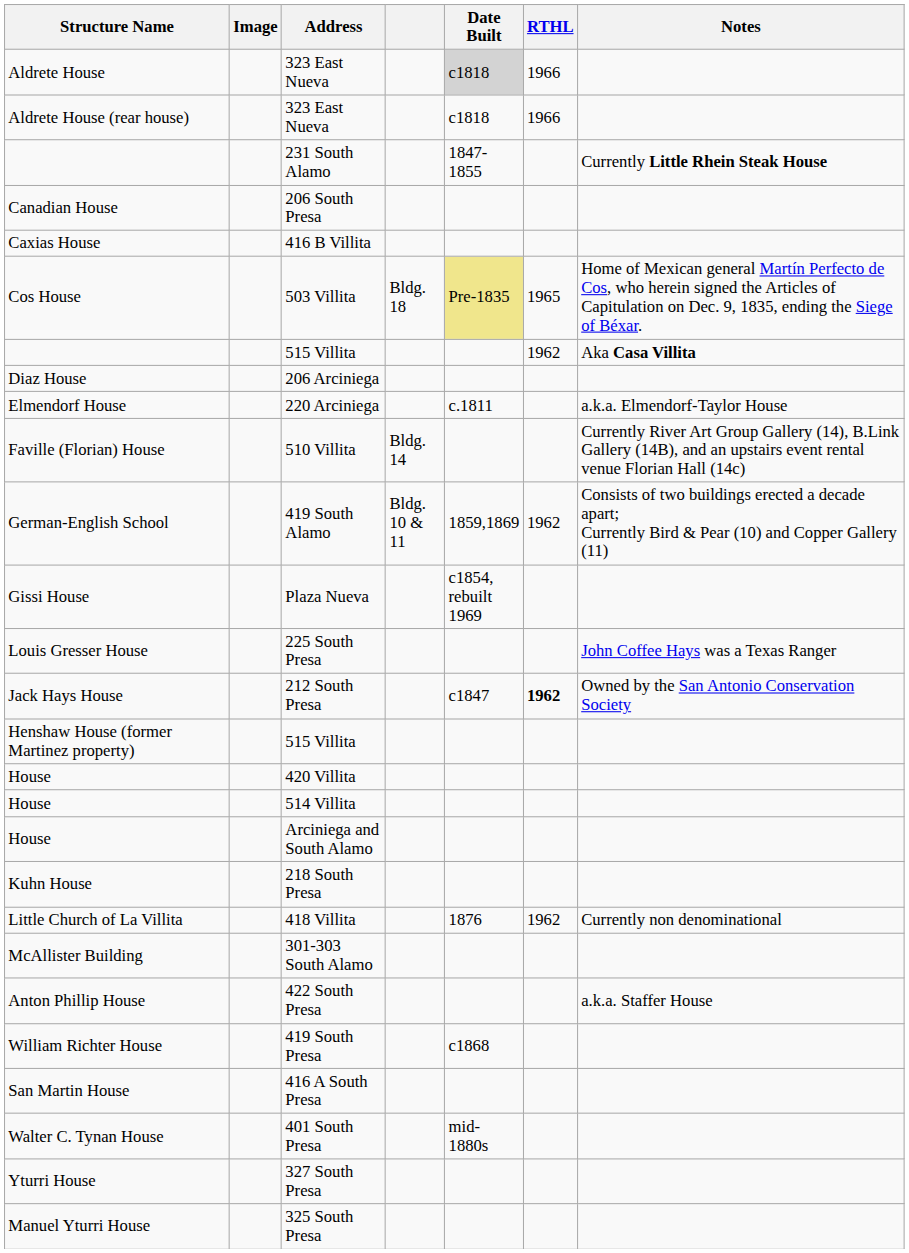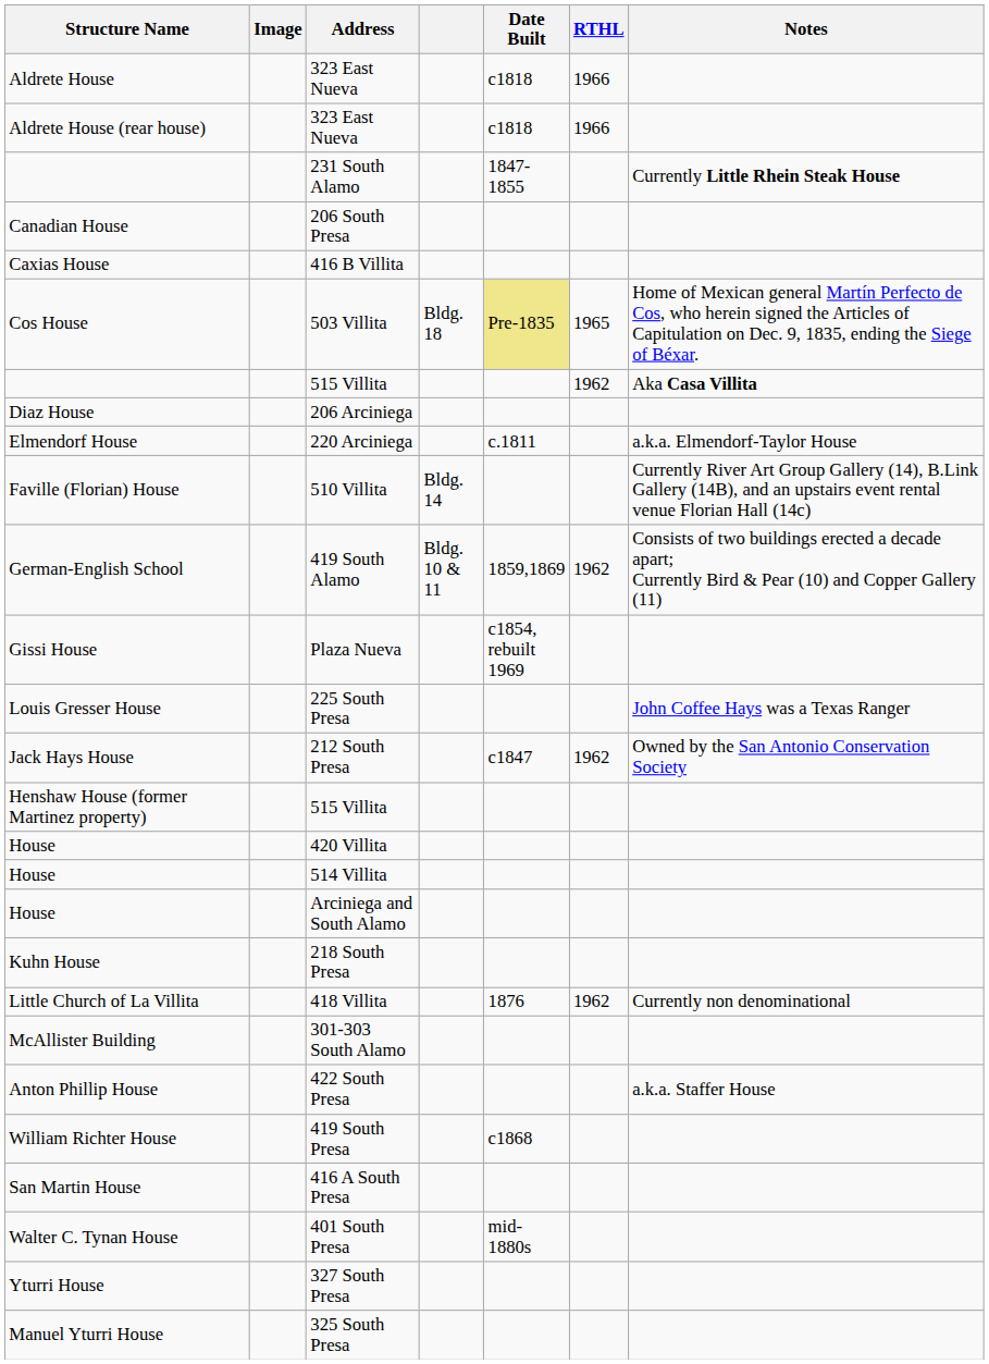Aldrete House / 323 East Nueva | Date Built: lightgrey background -> no background
212 South Presa | RTHL: bold -> normal
